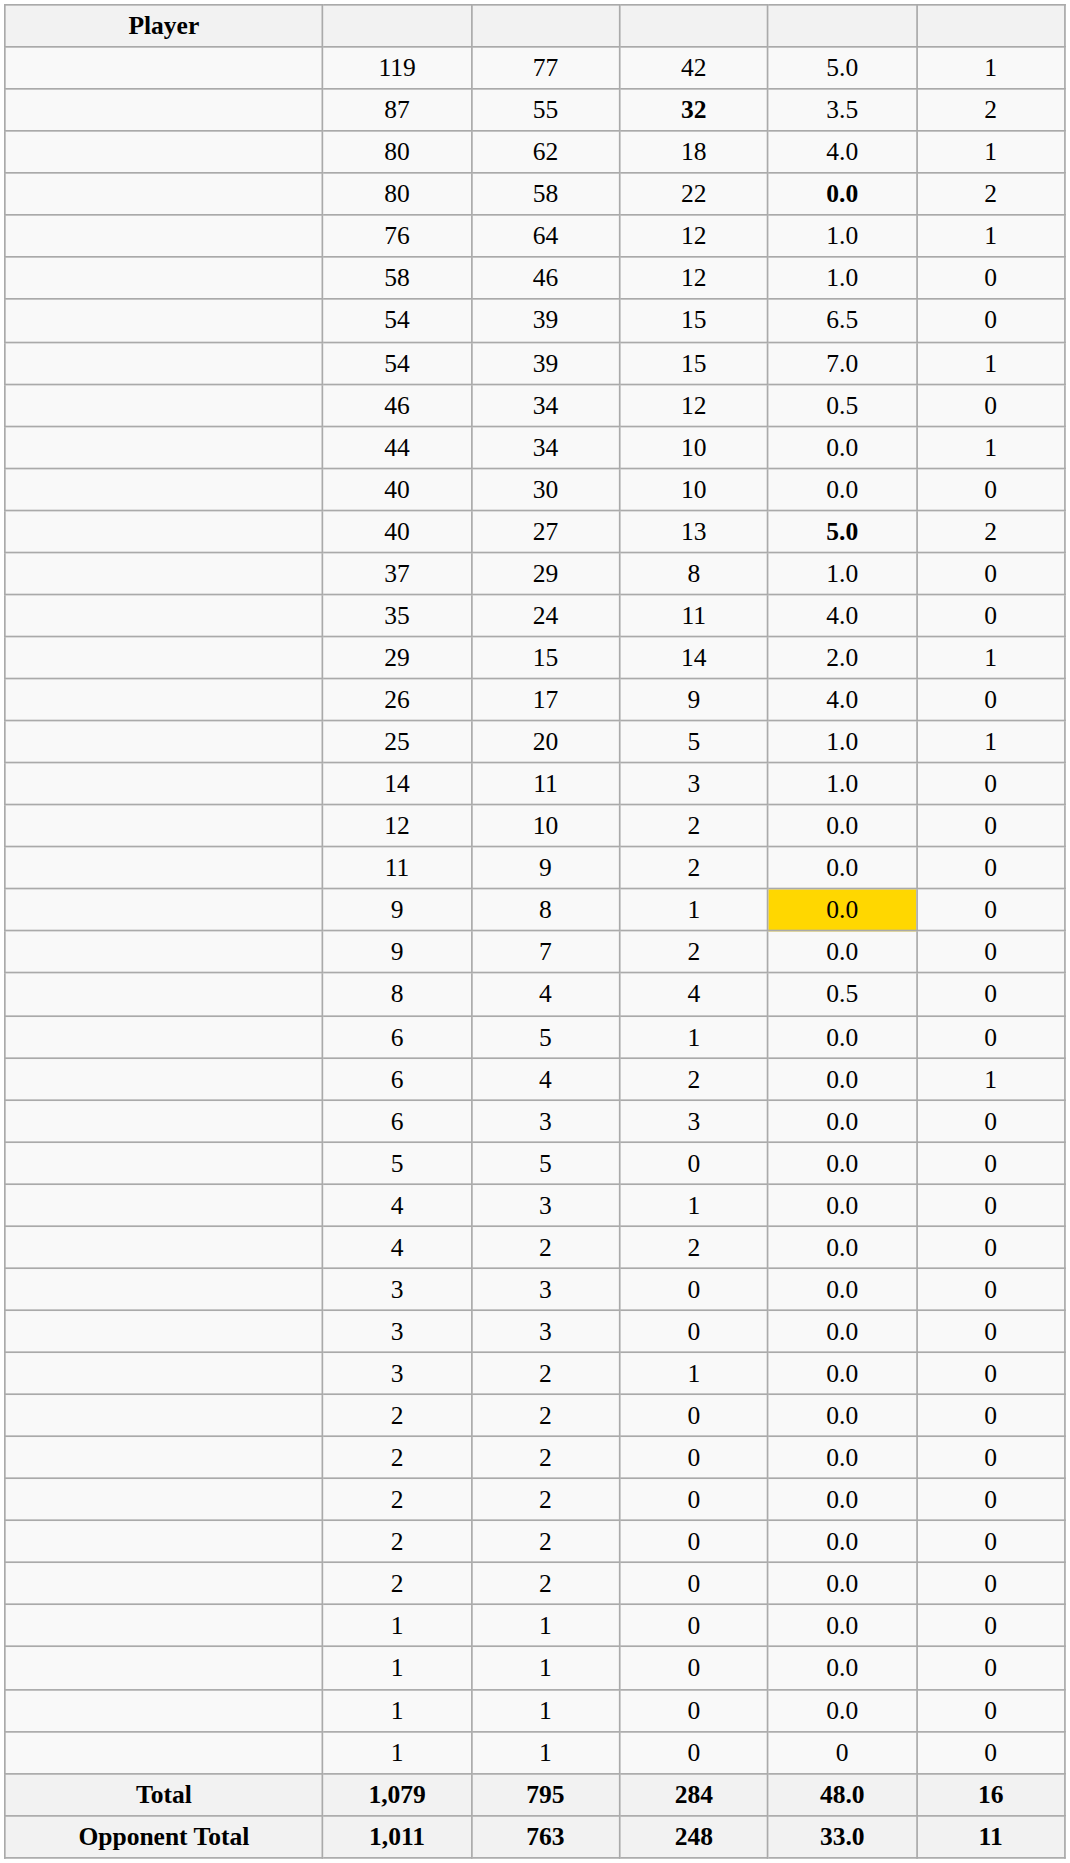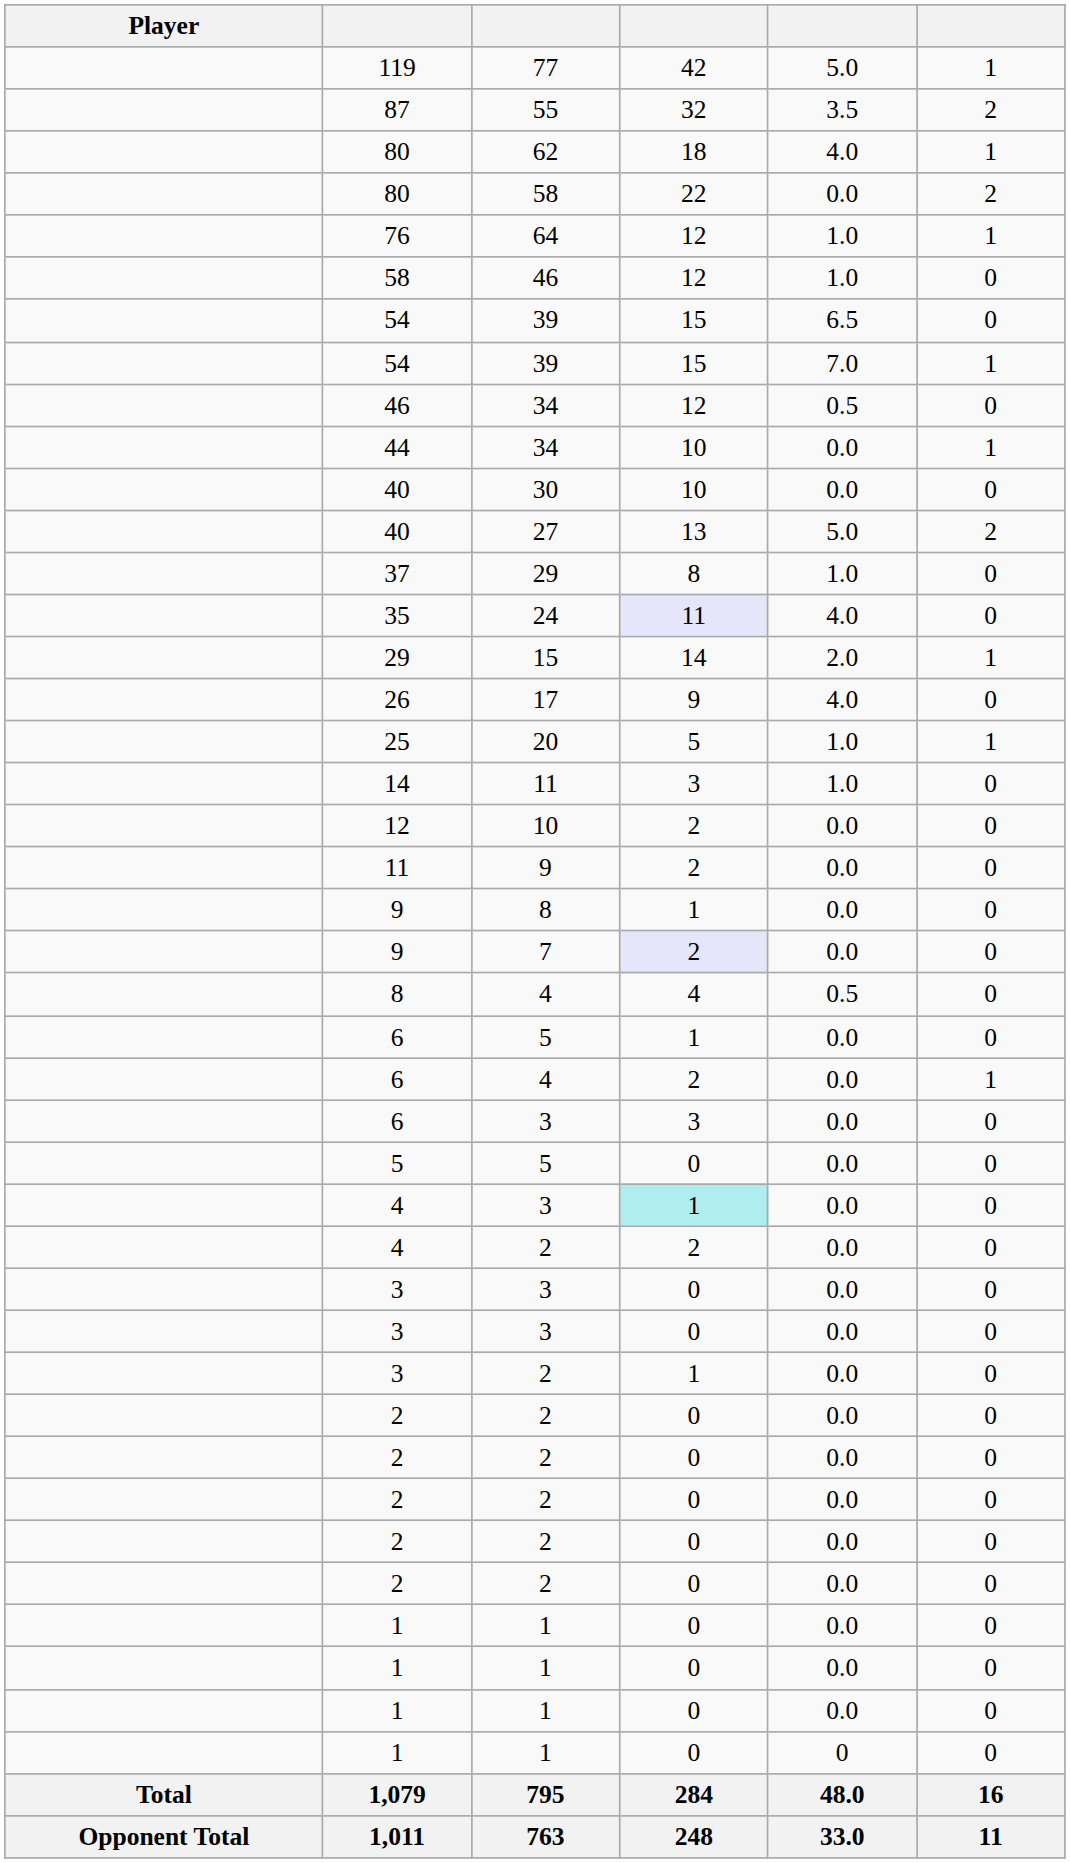87 | column 4: bold -> normal
80 / 58 | column 5: bold -> normal
40 / 27 | column 5: bold -> normal
35 | column 4: no background -> lavender background
9 / 8 | column 5: gold background -> no background
9 / 7 | column 4: no background -> lavender background
4 / 3 | column 4: no background -> paleturquoise background
